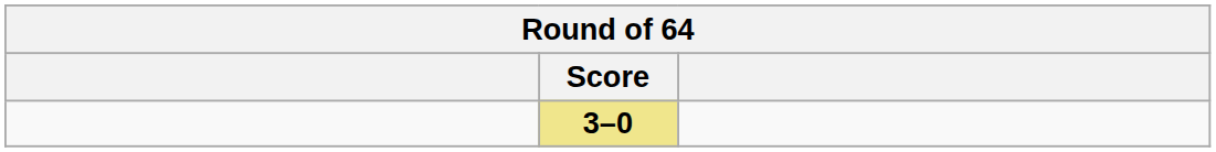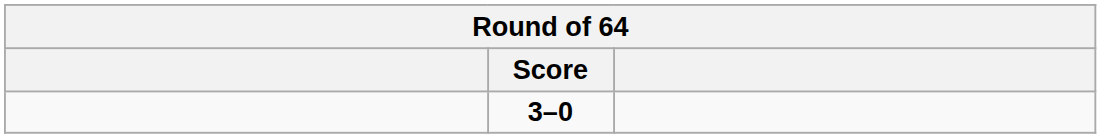row 3 | Score: khaki background -> no background
